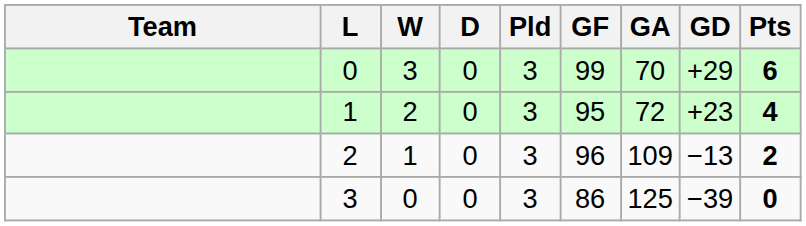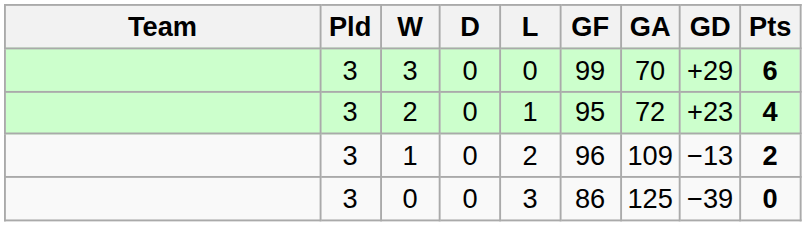columns swapped: Pld <-> L
